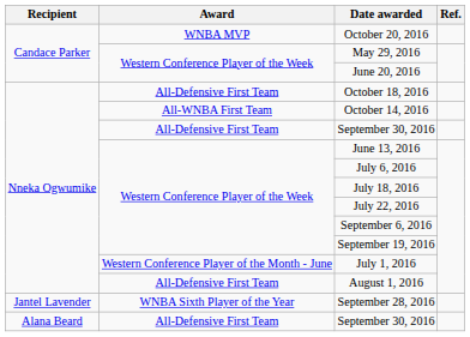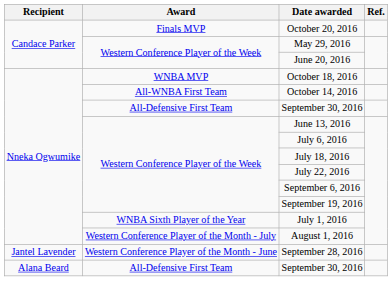October 20, 2016 | Award: WNBA MVP -> Finals MVP
October 18, 2016 | Award: All-Defensive First Team -> WNBA MVP
July 1, 2016 | Award: Western Conference Player of the Month - June -> WNBA Sixth Player of the Year
August 1, 2016 | Award: All-Defensive First Team -> Western Conference Player of the Month - July
September 28, 2016 | Award: WNBA Sixth Player of the Year -> Western Conference Player of the Month - June
